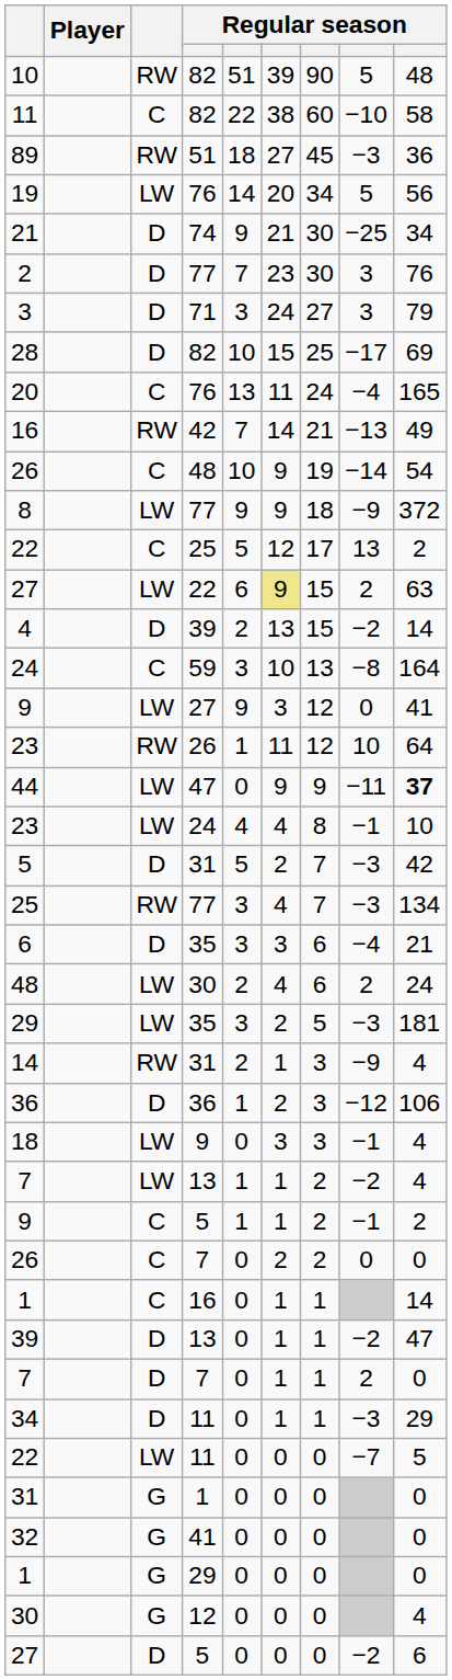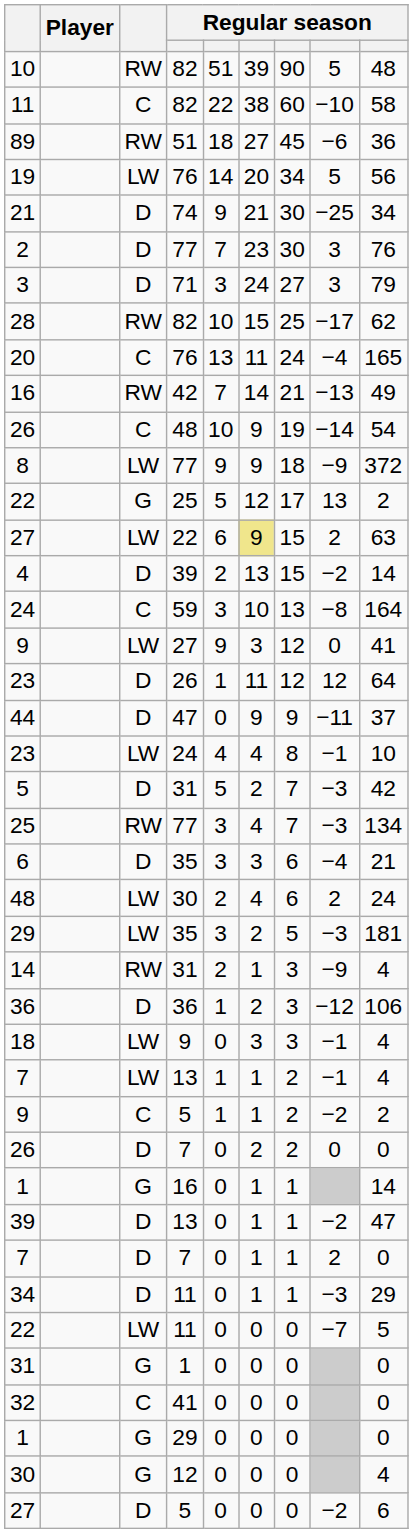89 | column 8: −3 -> −6
28 | column 3: D -> RW
28 | column 9: 69 -> 62
22 / 25 | column 3: C -> G
23 / 26 | column 3: RW -> D
23 / 26 | column 8: 10 -> 12
44 | column 3: LW -> D
44 | column 9: bold -> normal
7 / 13 | column 8: −2 -> −1
9 / 5 | column 8: −1 -> −2
26 / 7 | column 3: C -> D
1 / 16 | column 3: C -> G
32 | column 3: G -> C
